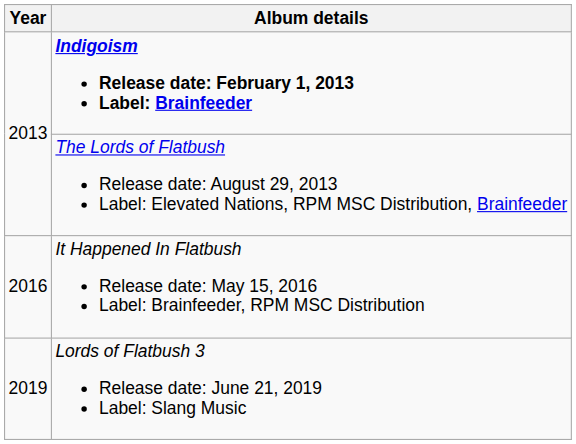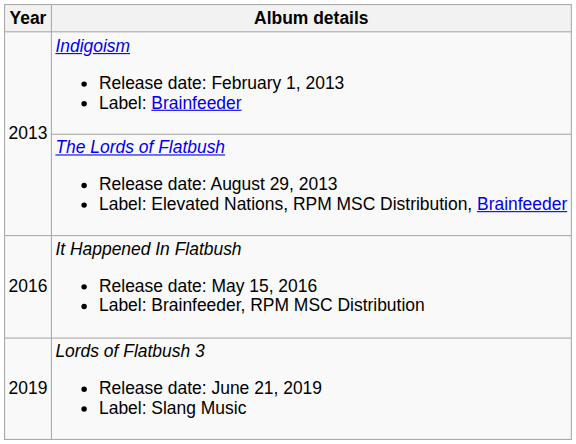Indigoism Release date: February 1, 2013 Label: Brainfeeder | Album details: bold -> normal
